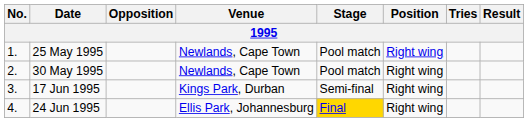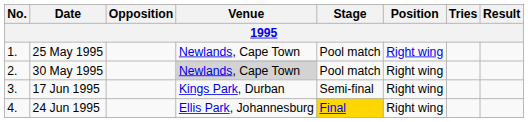30 May 1995 | Venue: no background -> lightgrey background
